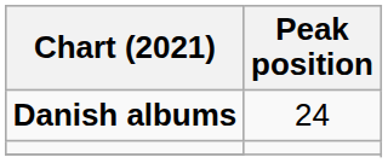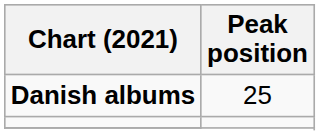row 2 | Peak position: 24 -> 25
